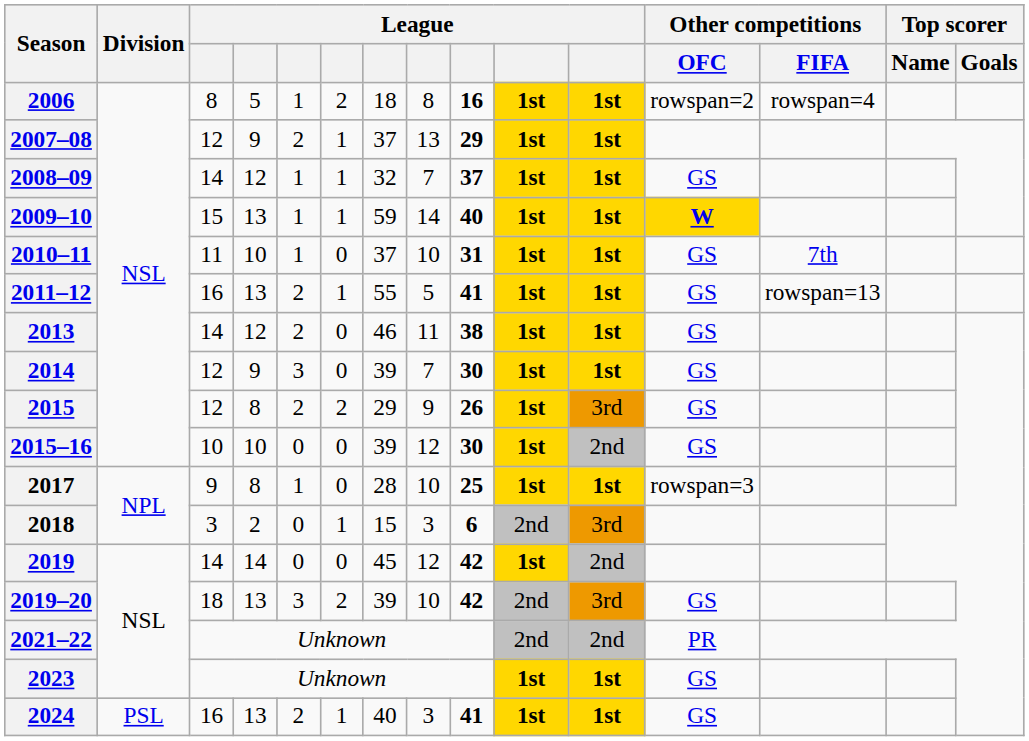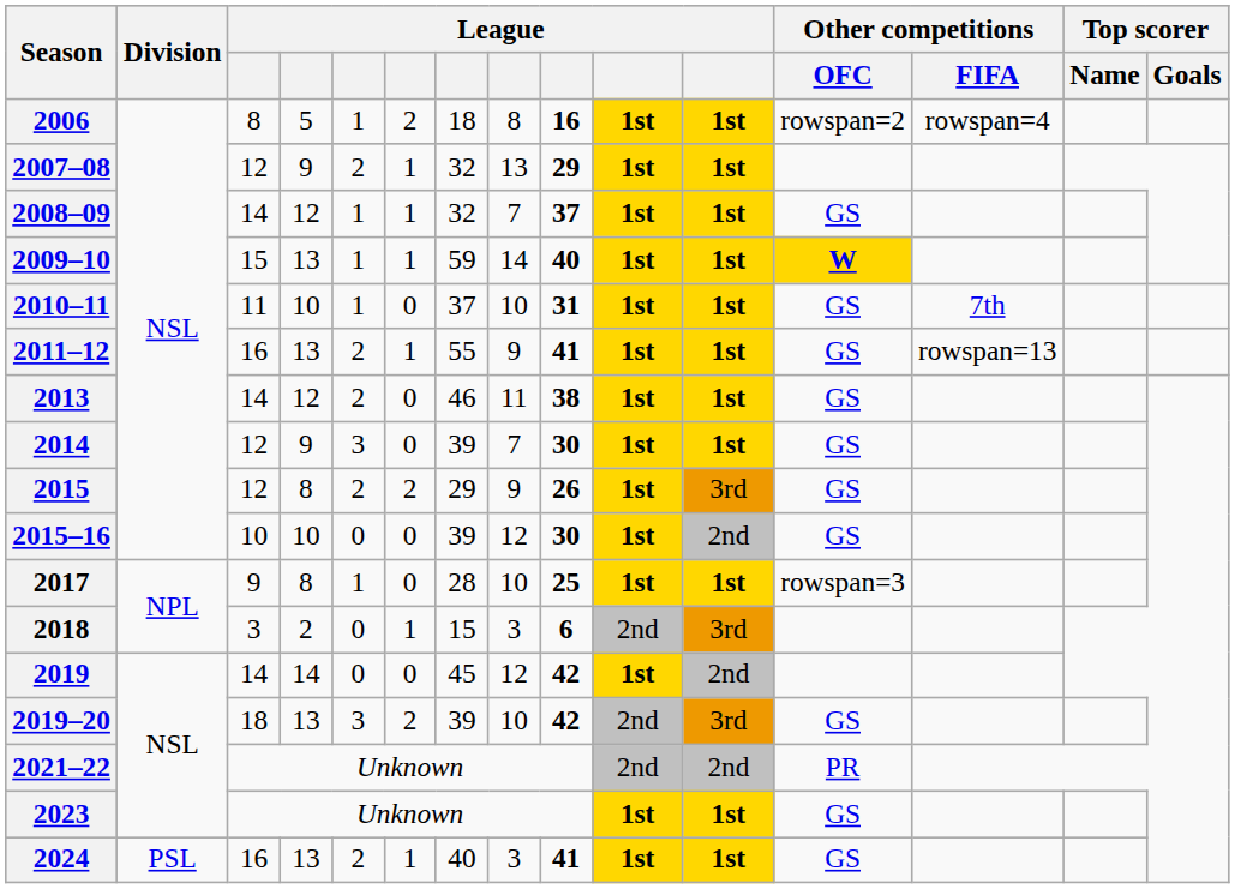2007–08 | column 7: 37 -> 32
2011–12 | column 8: 5 -> 9
